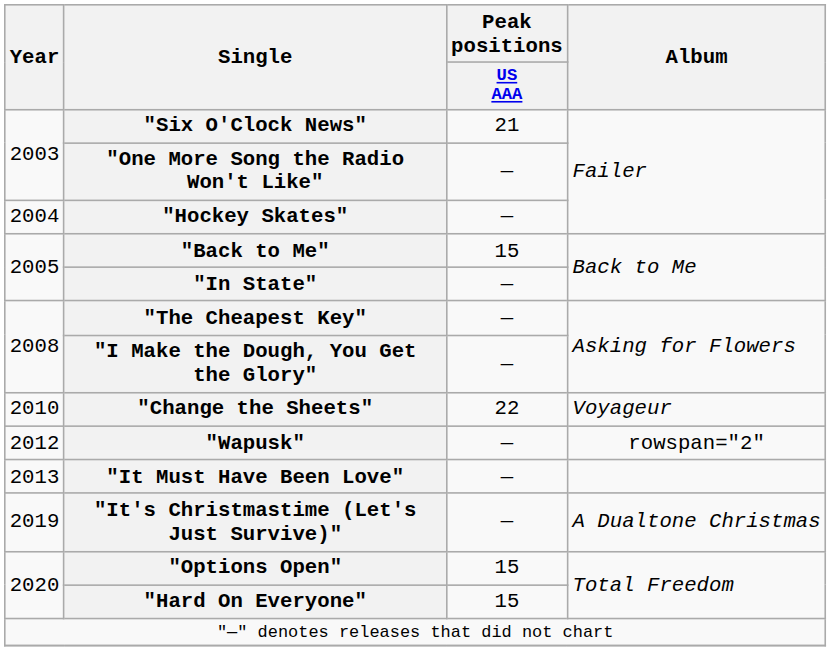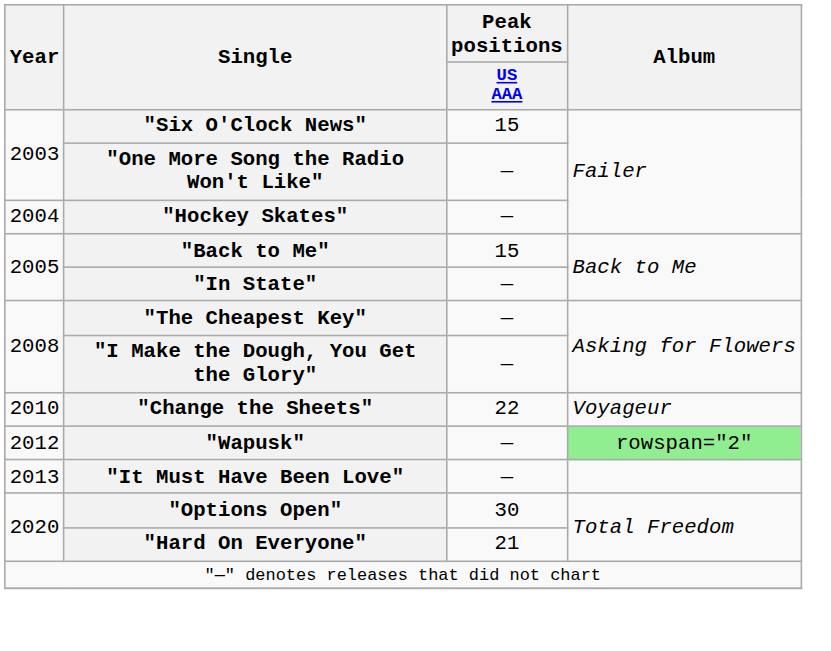"Six O'Clock News" | Peak positions / US AAA: 21 -> 15
"Wapusk" | Album: no background -> lightgreen background
- row: 2019 | "It's Christmastime (Let's Just Survive)" | — | A Dualtone Christmas
"Options Open" | Peak positions / US AAA: 15 -> 30
"Hard On Everyone" | Peak positions / US AAA: 15 -> 21
